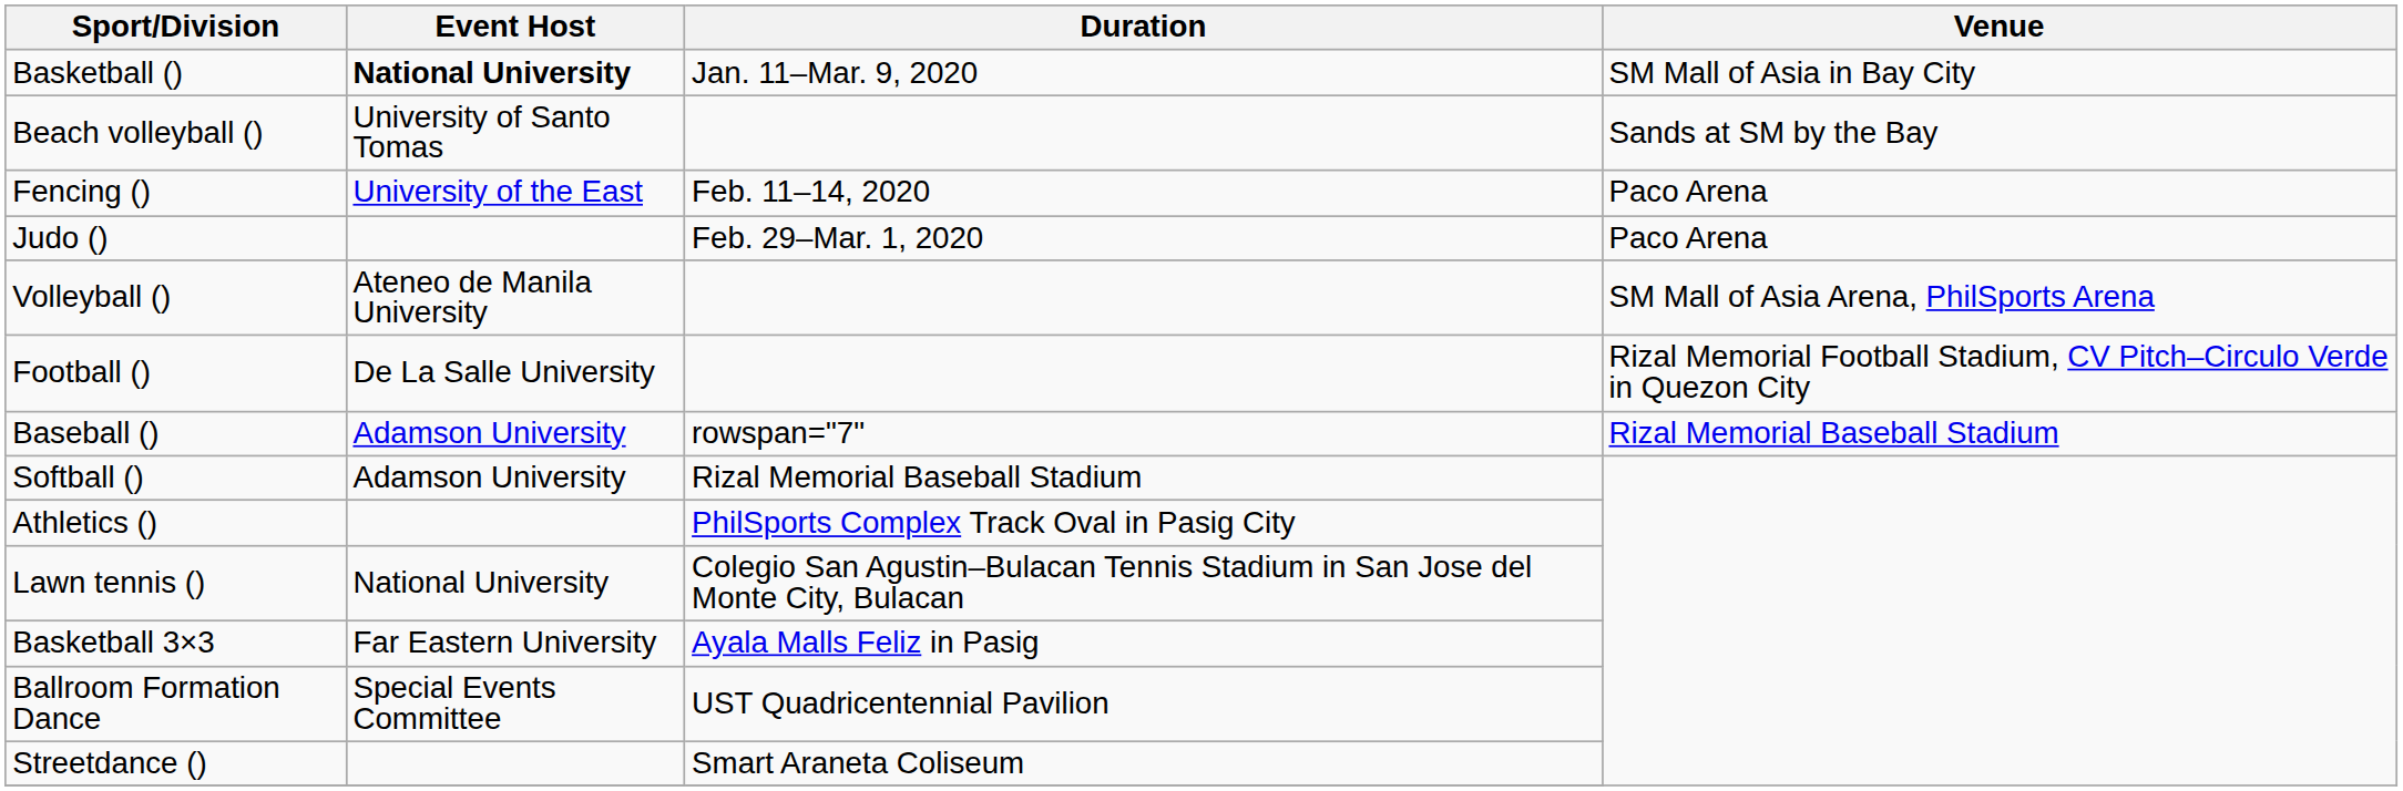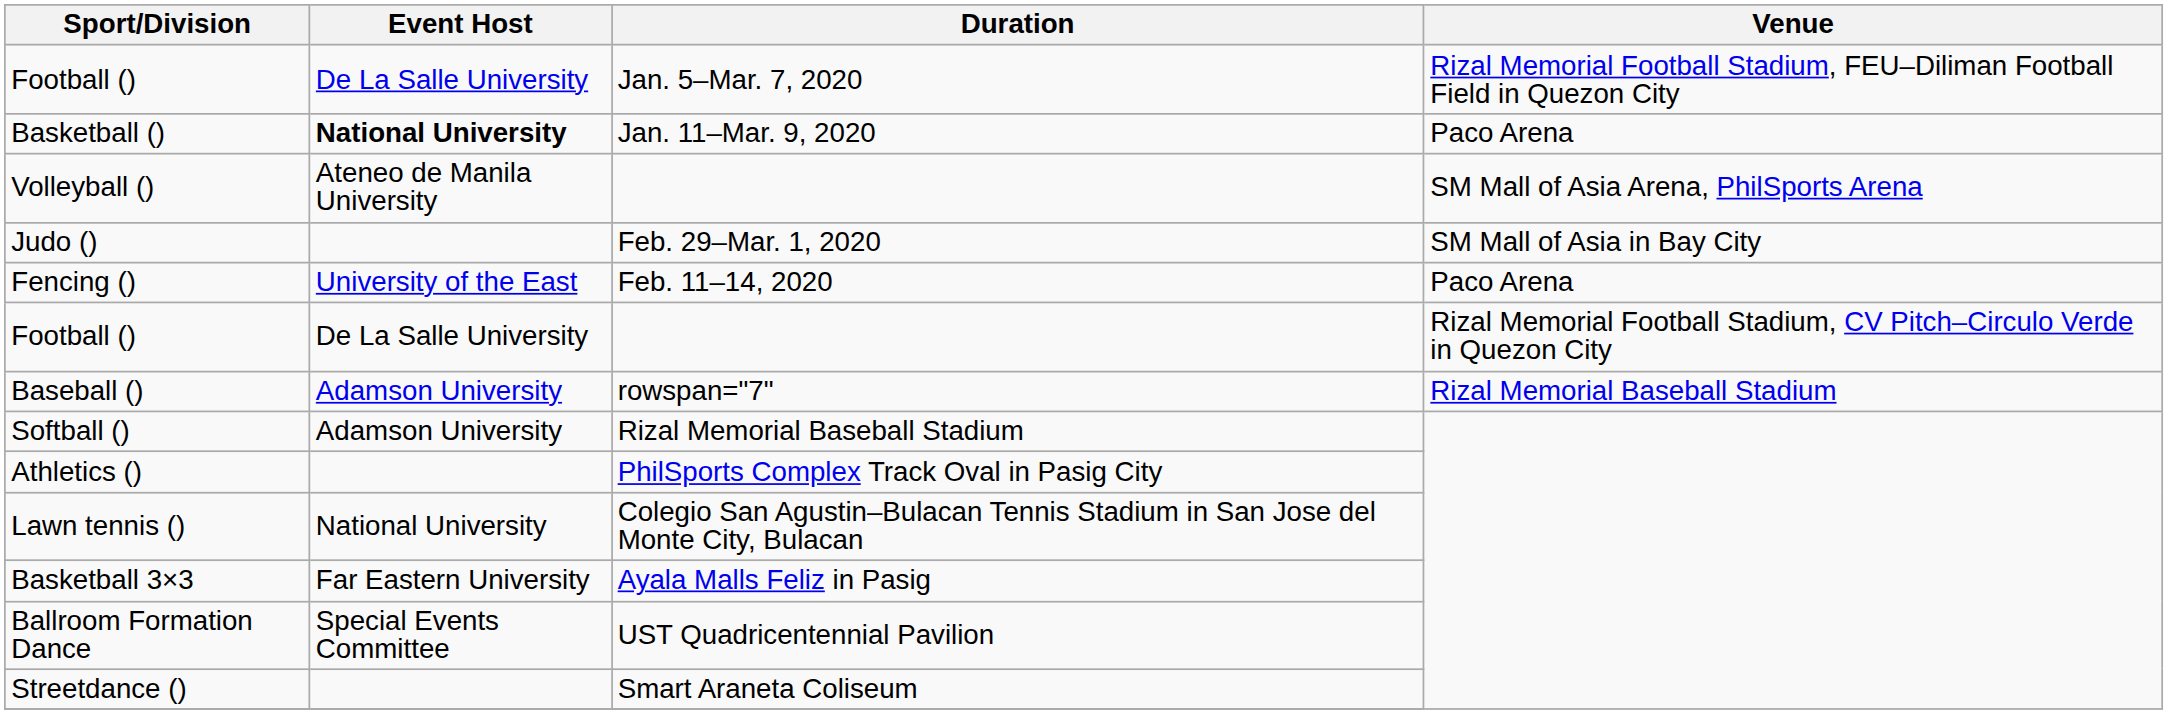+ row: Football () | De La Salle University | Jan. 5–Mar. 7, 2020 | Rizal Memorial Football Stadium, FEU–Diliman Football Field in Quezon City
Basketball () | Venue: SM Mall of Asia in Bay City -> Paco Arena
- row: Beach volleyball () | University of Santo Tomas | Sands at SM by the Bay
rows swapped: Fencing () <-> Volleyball ()
Judo () | Venue: Paco Arena -> SM Mall of Asia in Bay City
